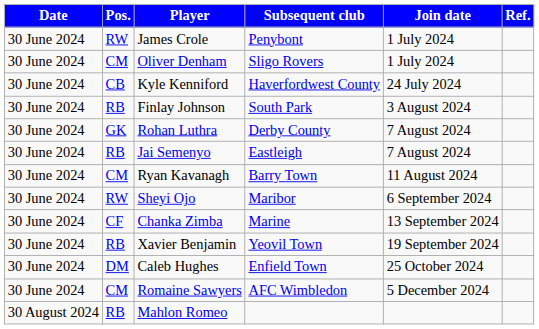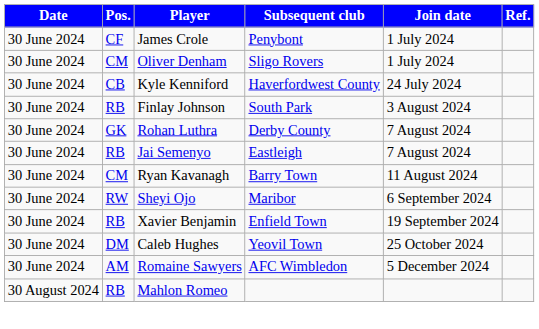James Crole | Pos.: RW -> CF
- row: 30 June 2024 | CF | Chanka Zimba | Marine | 13 September 2024
Xavier Benjamin | Subsequent club: Yeovil Town -> Enfield Town
Caleb Hughes | Subsequent club: Enfield Town -> Yeovil Town
Romaine Sawyers | Pos.: CM -> AM
